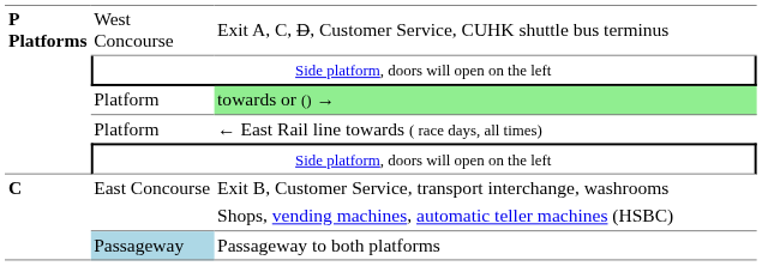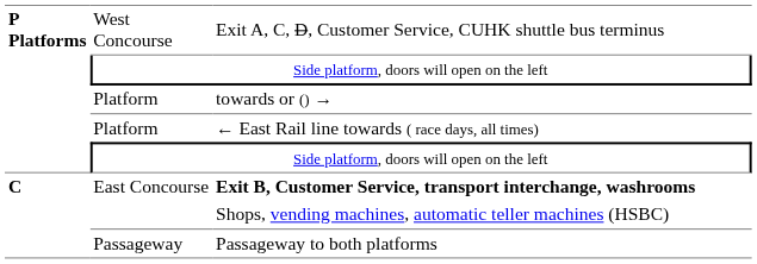towards or () → | column 3: lightgreen background -> no background
Exit B, Customer Service, transport interchange, washrooms | column 3: normal -> bold
Passageway to both platforms | column 2: lightblue background -> no background
